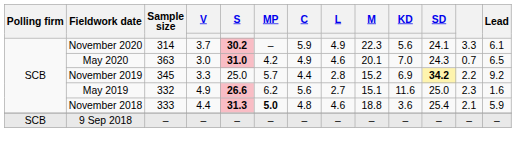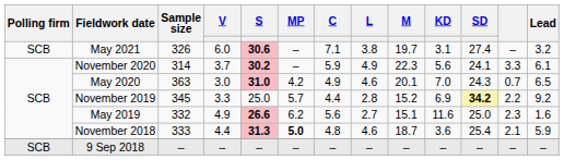+ row: SCB | May 2021 | 326 | 6.0 | 30.6 | – | 7.1 | 3.8 | 19.7 | 3.1 | 27.4 | – | 3.2
November 2018 | M: 18.8 -> 18.7
